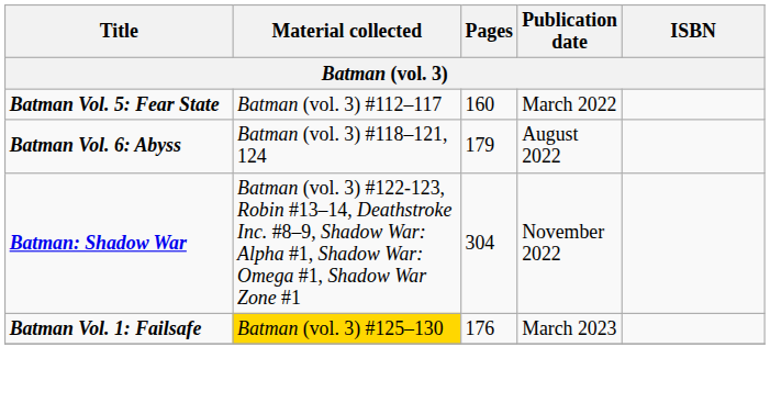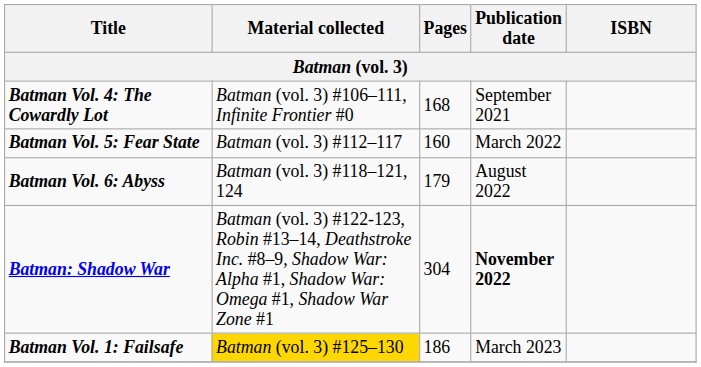+ row: Batman Vol. 4: The Cowardly Lot | Batman (vol. 3) #106–111, Infinite Frontier #0 | 168 | September 2021
Batman: Shadow War | Publication date: normal -> bold
Batman Vol. 1: Failsafe | Pages: 176 -> 186
